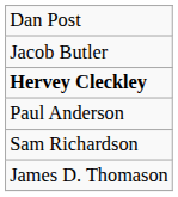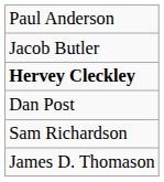row 1 | column 1: Dan Post -> Paul Anderson
row 4 | column 1: Paul Anderson -> Dan Post
